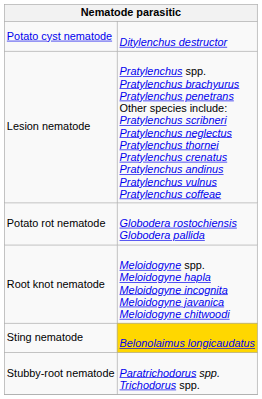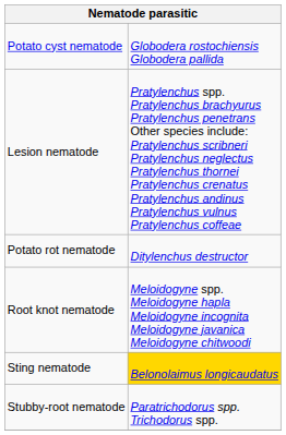Potato cyst nematode | column 2: Ditylenchus destructor -> Globodera rostochiensis Globodera pallida
Potato rot nematode | column 2: Globodera rostochiensis Globodera pallida -> Ditylenchus destructor
